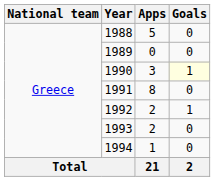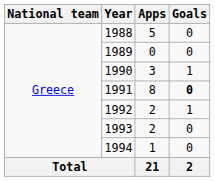1990 | Goals: lightyellow background -> no background
1991 | Goals: normal -> bold
